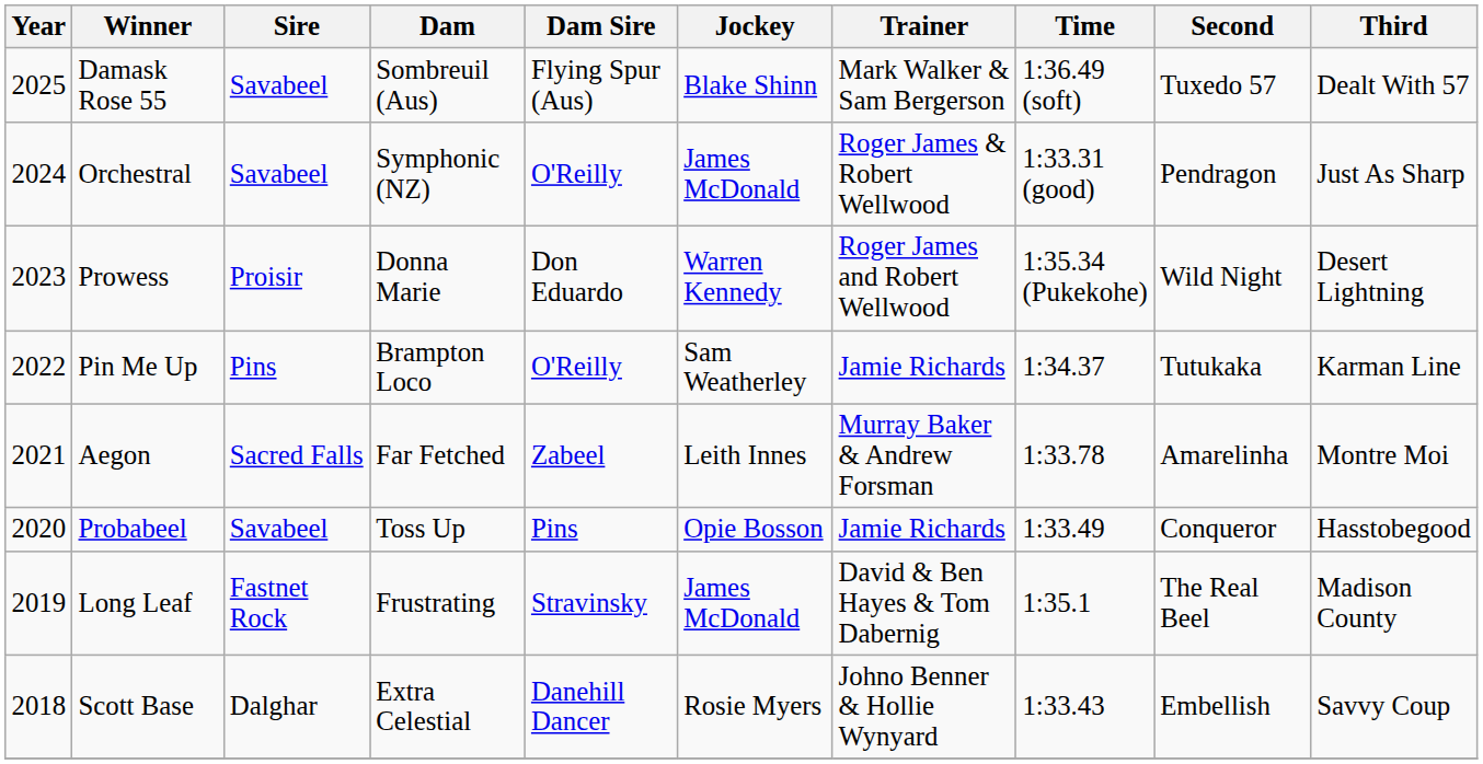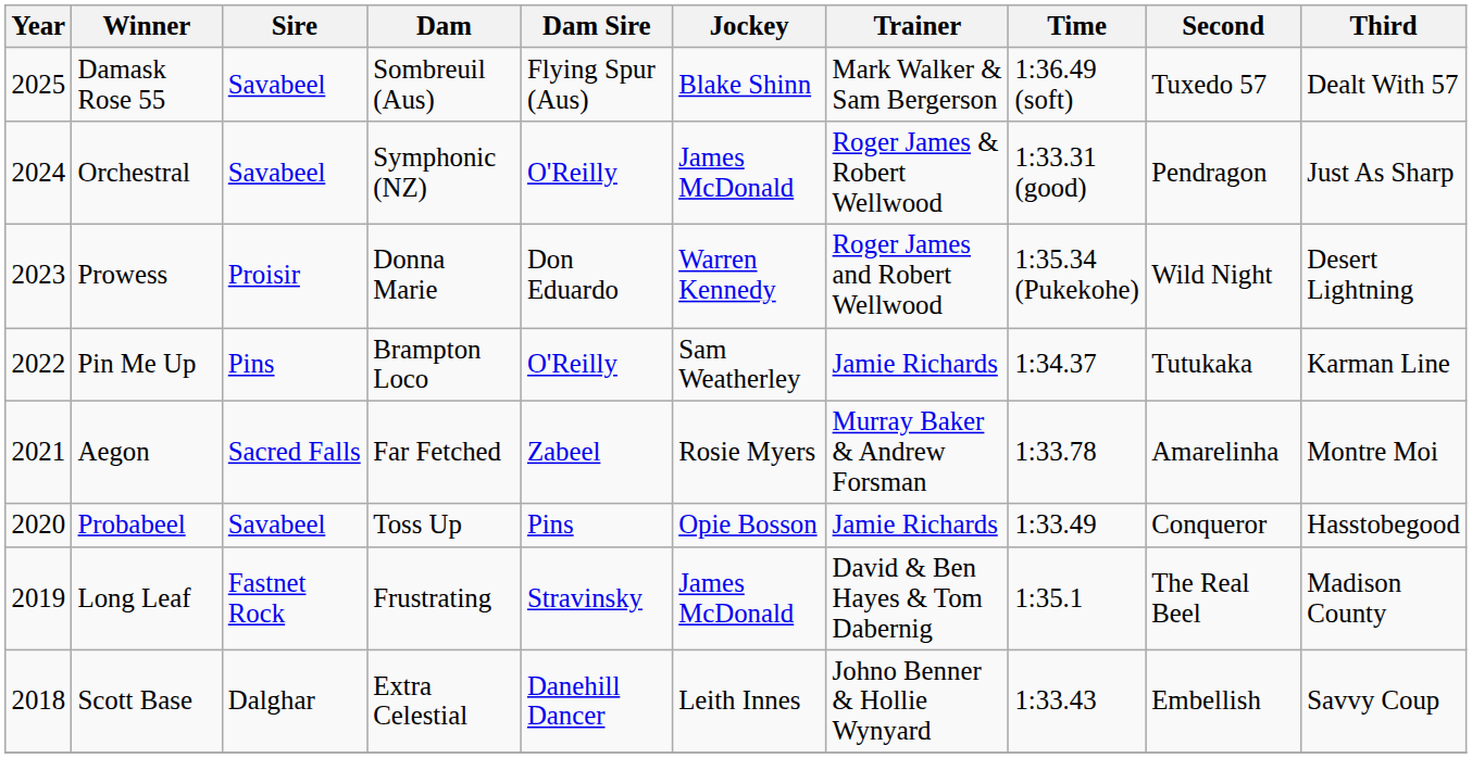Aegon | Jockey: Leith Innes -> Rosie Myers
Scott Base | Jockey: Rosie Myers -> Leith Innes
